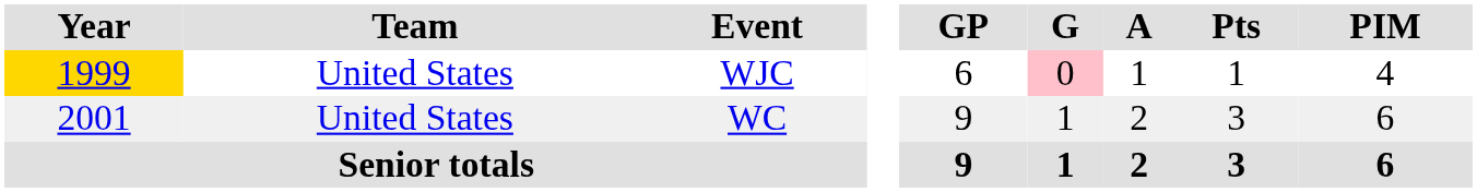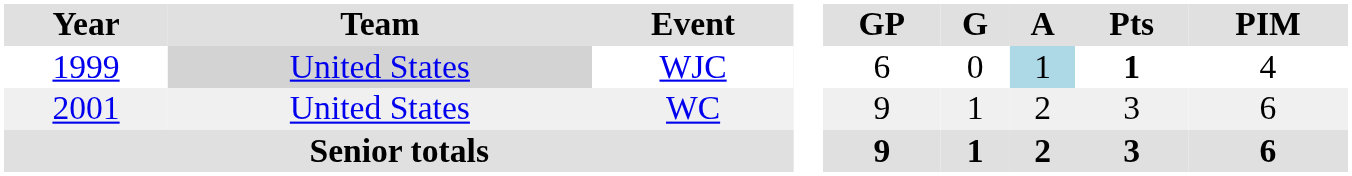WJC | Year: gold background -> no background
WJC | Team: no background -> lightgrey background
WJC | G: pink background -> no background
WJC | A: no background -> lightblue background
WJC | Pts: normal -> bold
